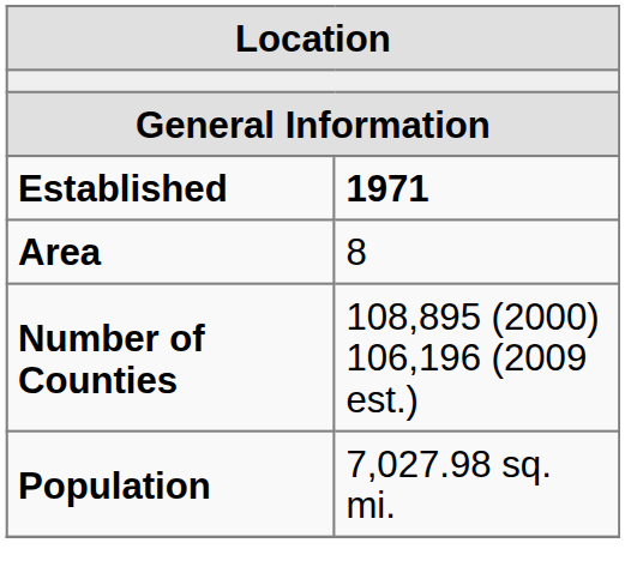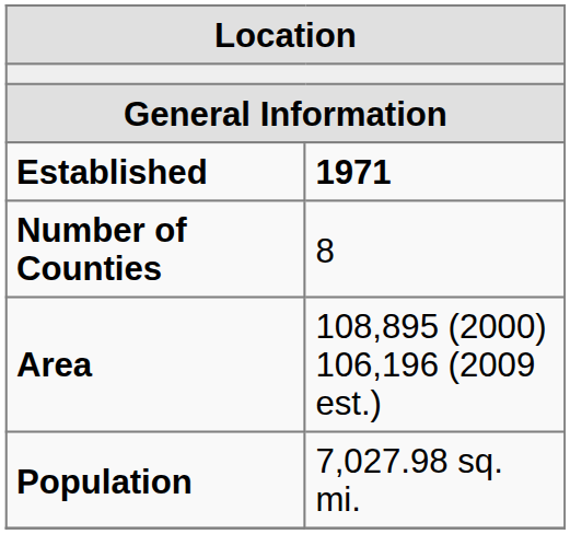row 5 | column 1: Area -> Number of Counties
row 6 | column 1: Number of Counties -> Area
